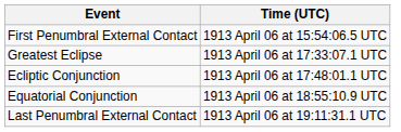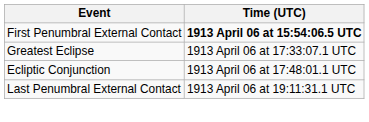First Penumbral External Contact | Time (UTC): normal -> bold
- row: Equatorial Conjunction | 1913 April 06 at 18:55:10.9 UTC
